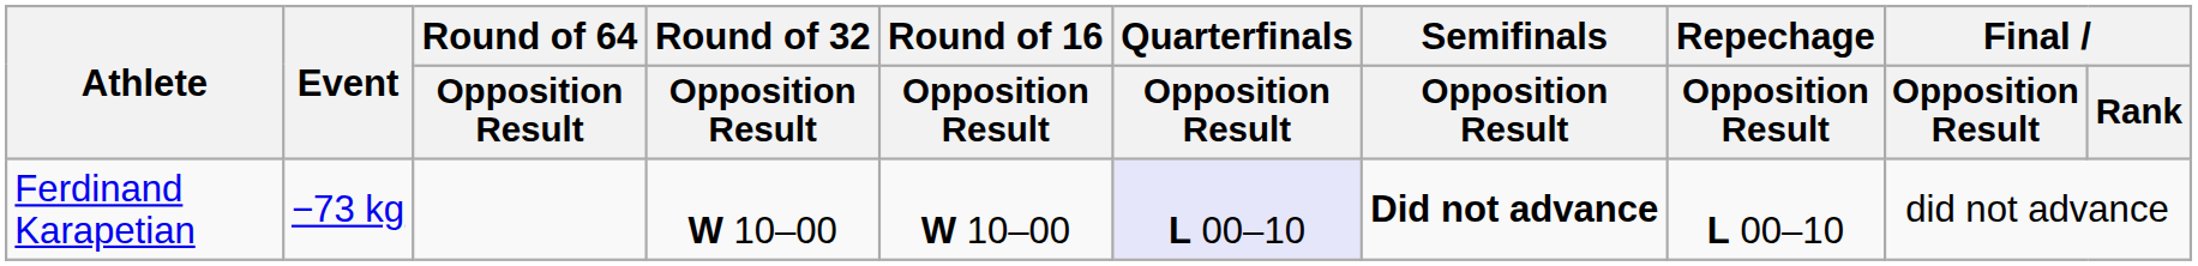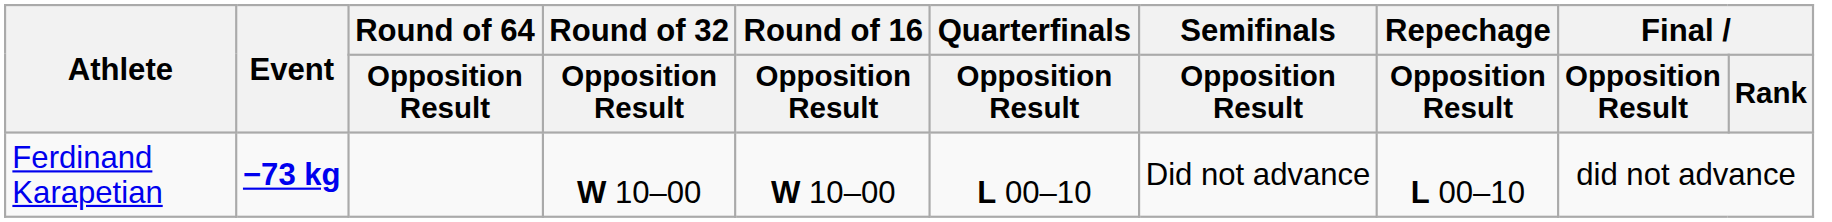Ferdinand Karapetian | Event: normal -> bold
Ferdinand Karapetian | Quarterfinals / Opposition Result: lavender background -> no background
Ferdinand Karapetian | Semifinals / Opposition Result: bold -> normal
